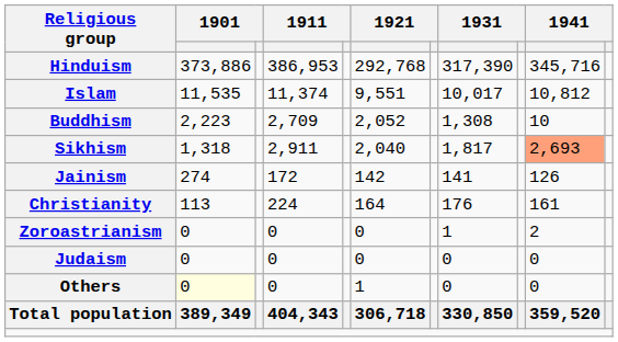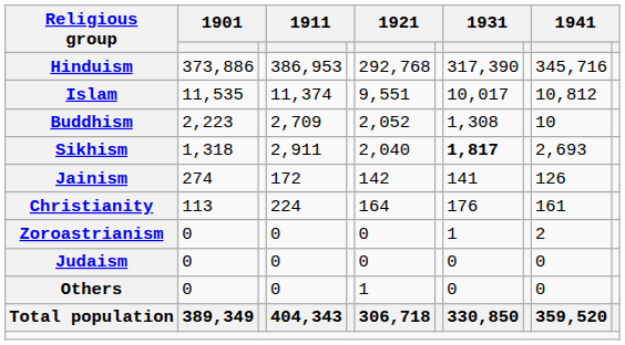Sikhism | column 8: normal -> bold
Sikhism | column 10: lightsalmon background -> no background
Others | column 2: lightyellow background -> no background
